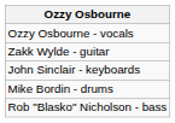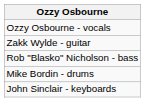row 4 | column 1: John Sinclair - keyboards -> Rob "Blasko" Nicholson - bass
row 6 | column 1: Rob "Blasko" Nicholson - bass -> John Sinclair - keyboards
